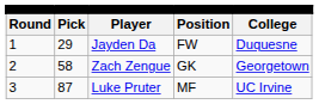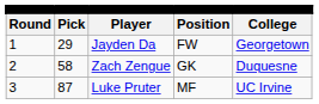Jayden Da | column 5: Duquesne -> Georgetown
Zach Zengue | column 5: Georgetown -> Duquesne
